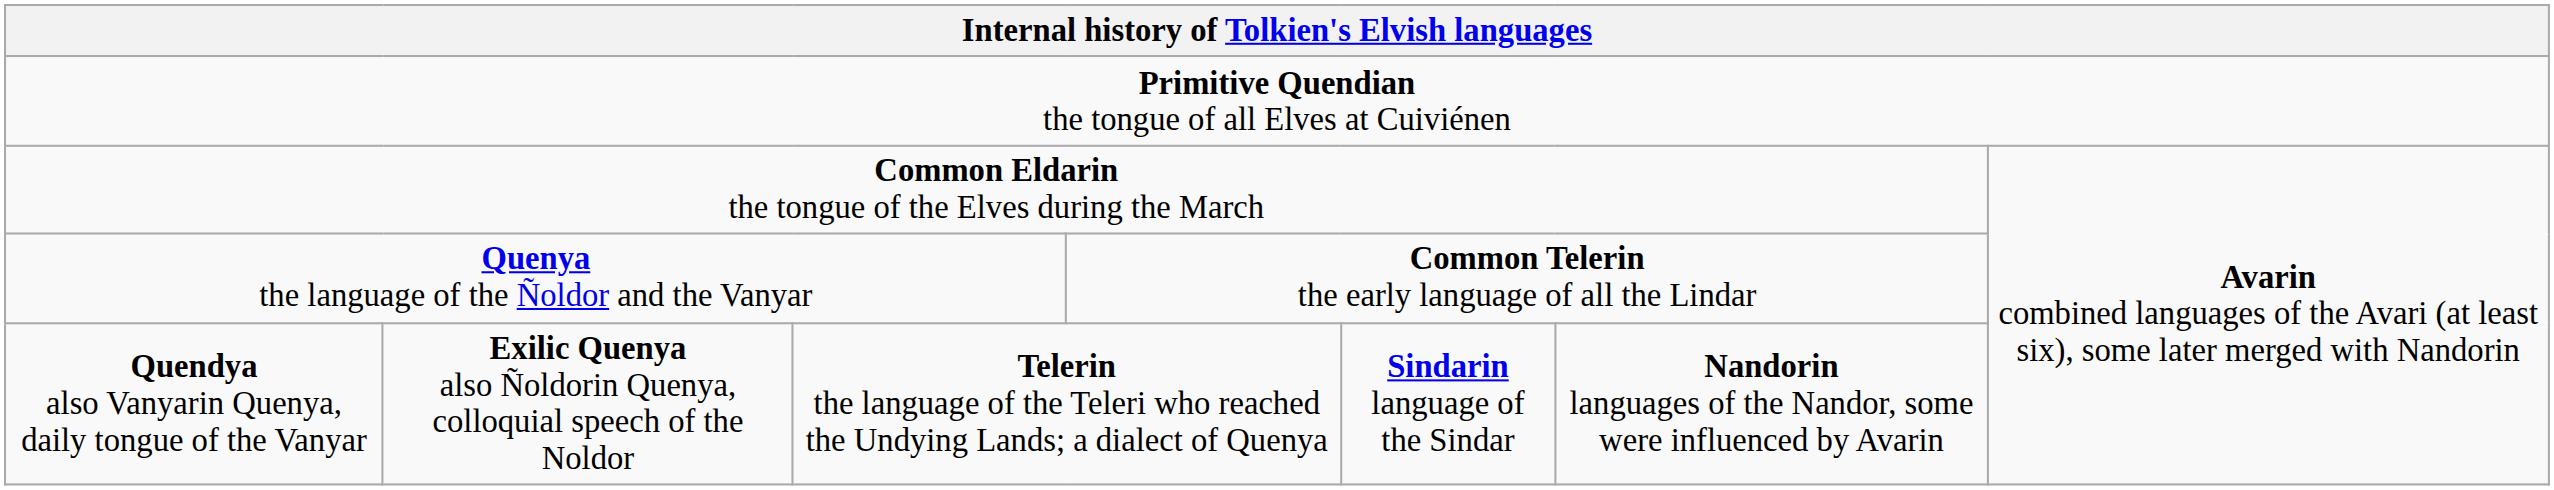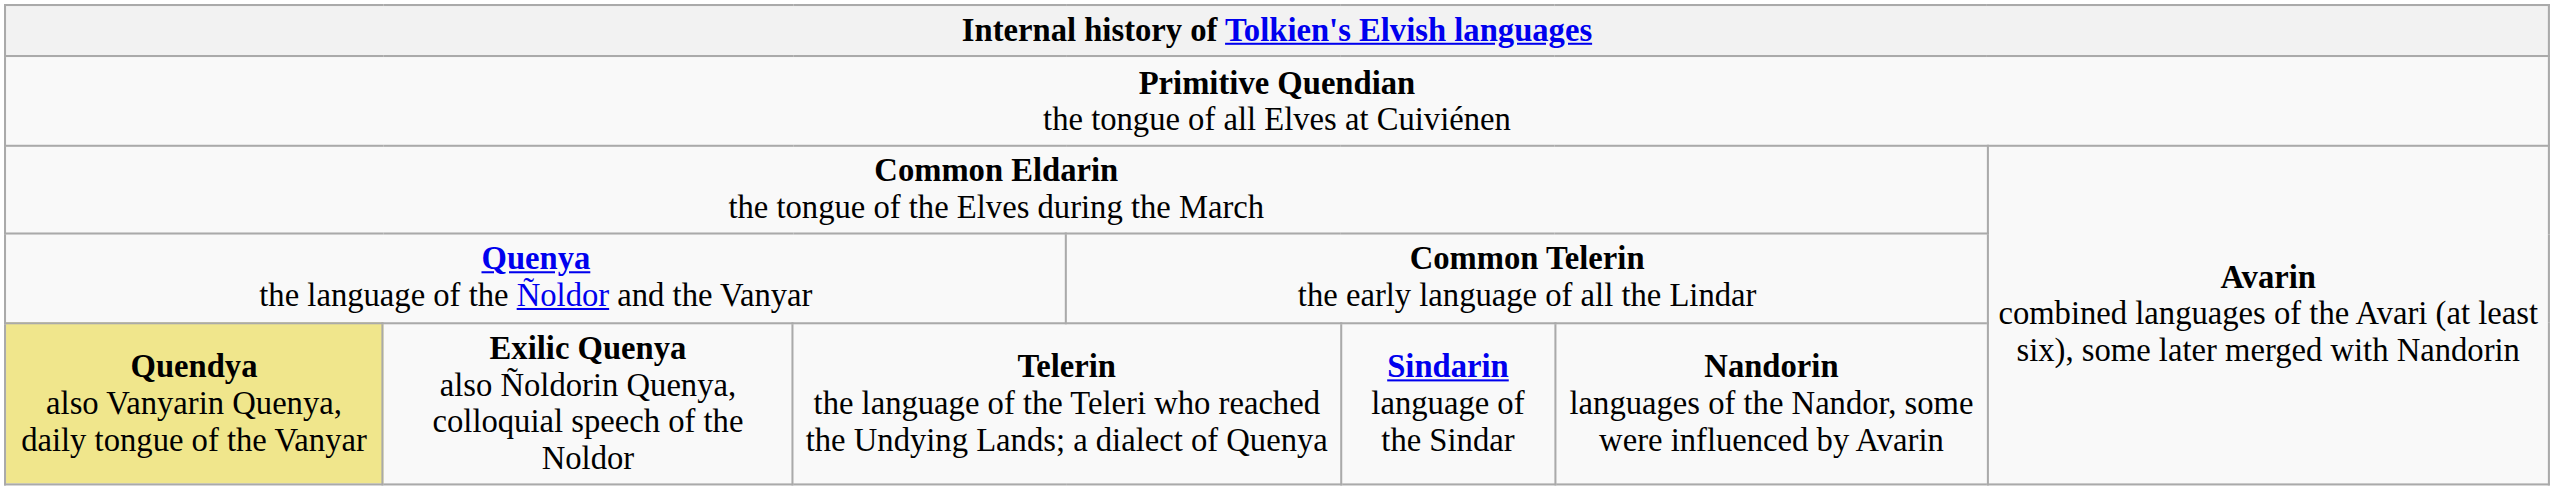Quendya also Vanyarin Quenya, daily tongue of the Vanyar | column 1: no background -> khaki background
